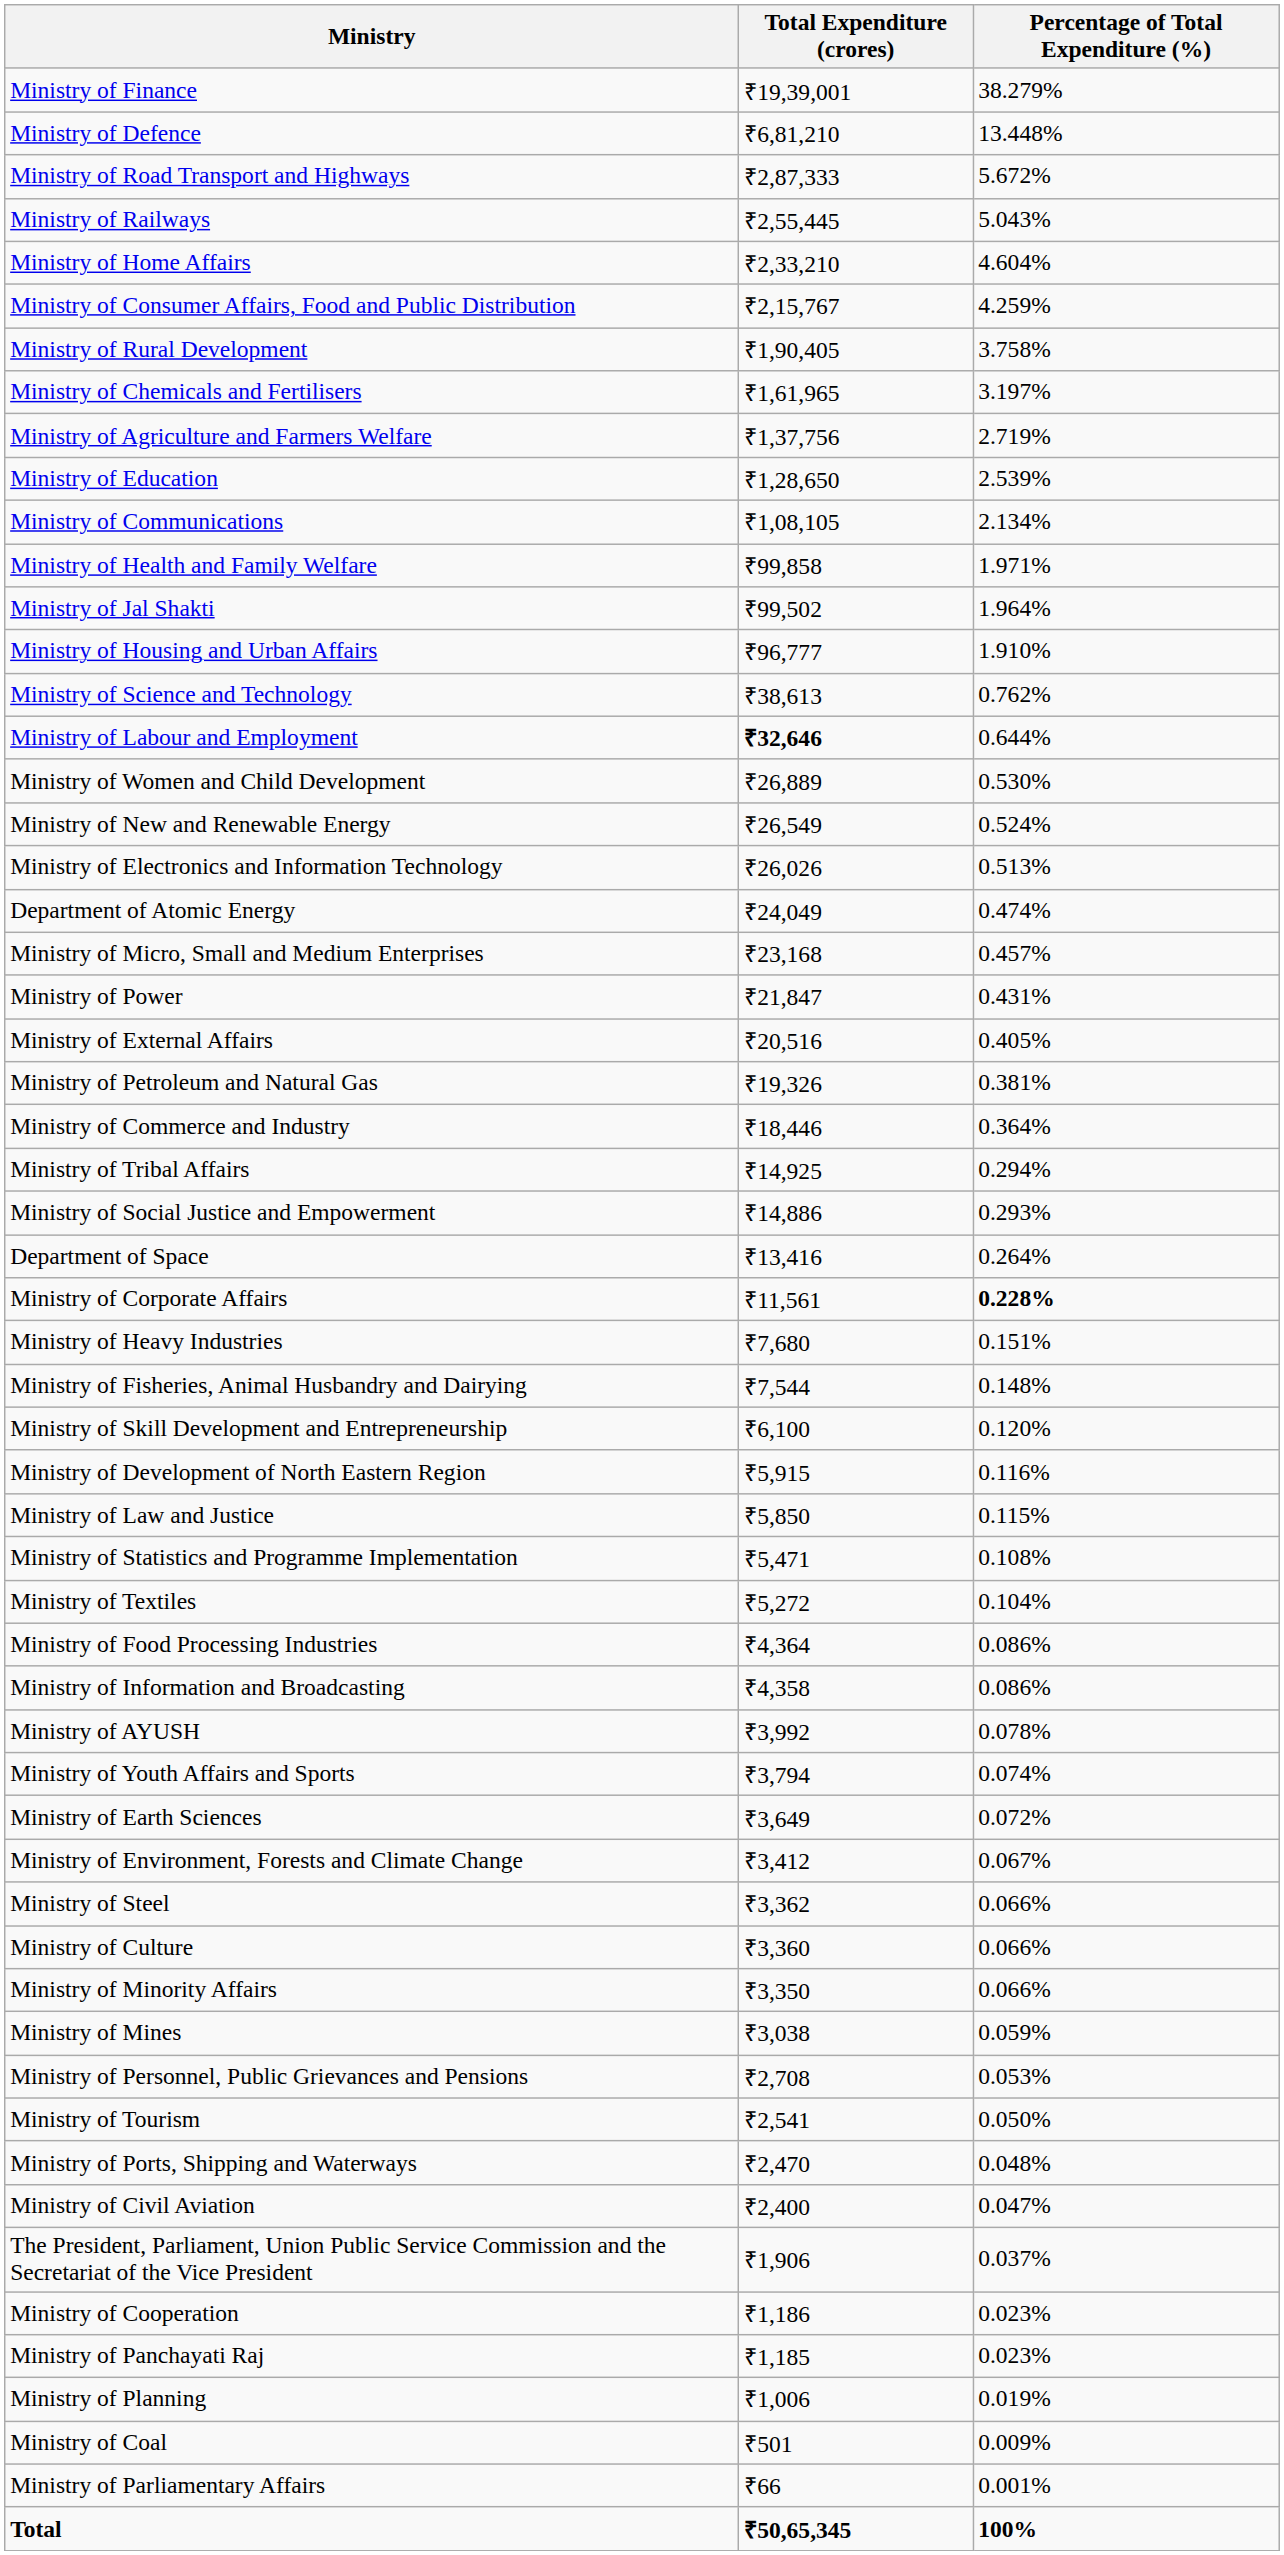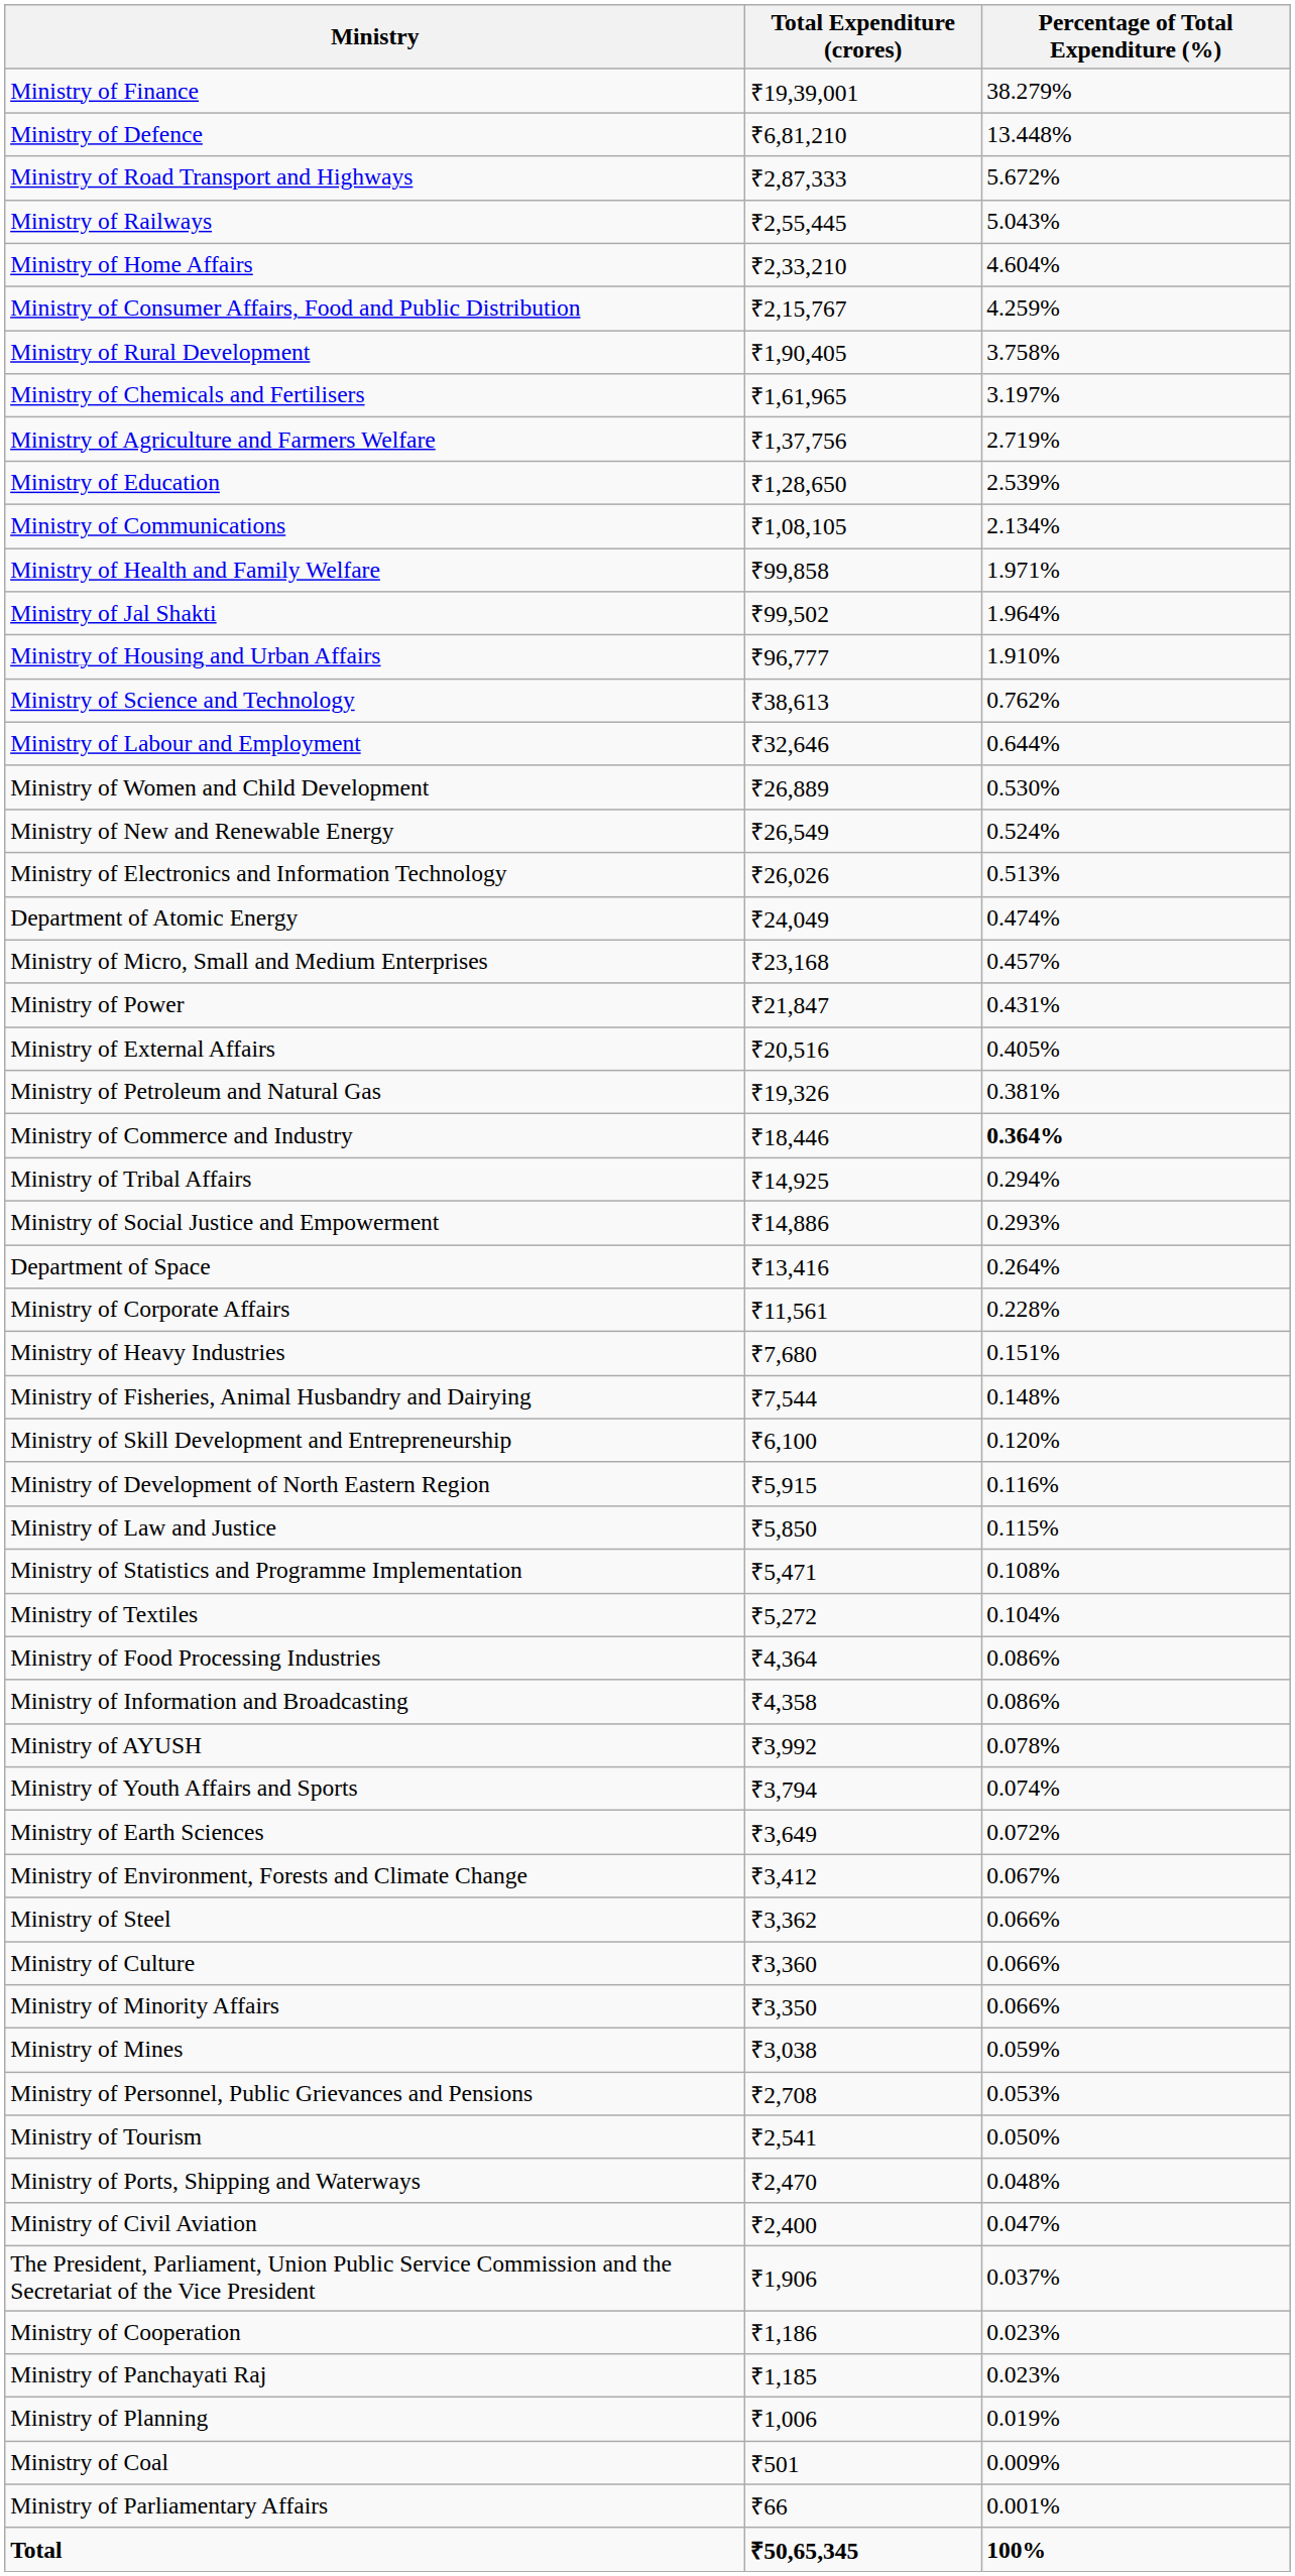Ministry of Labour and Employment | Total Expenditure (crores): bold -> normal
Ministry of Commerce and Industry | Percentage of Total Expenditure (%): normal -> bold
Ministry of Corporate Affairs | Percentage of Total Expenditure (%): bold -> normal
